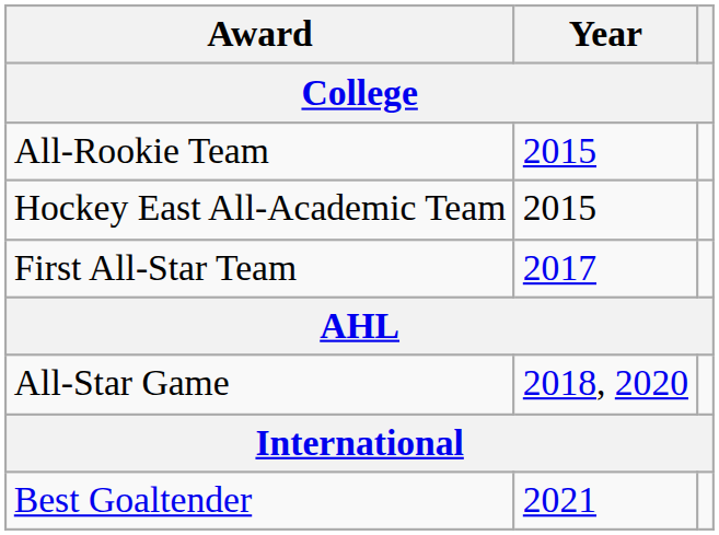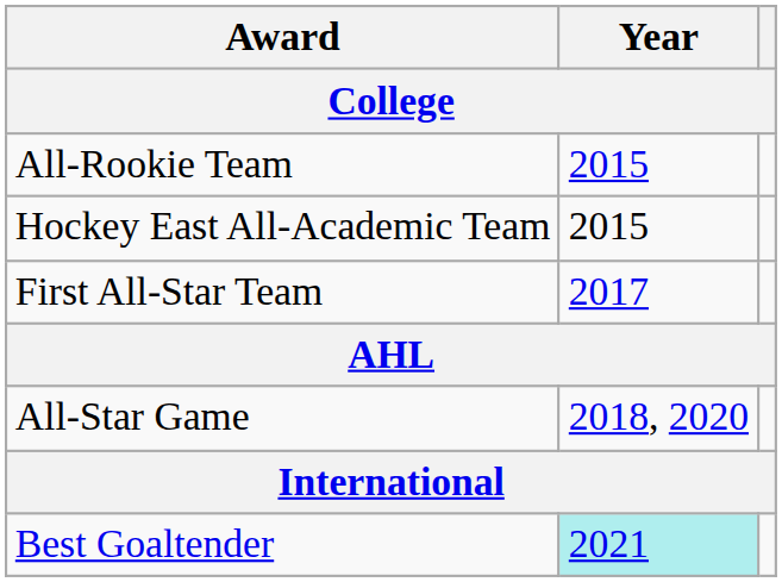Best Goaltender | Year: no background -> paleturquoise background
